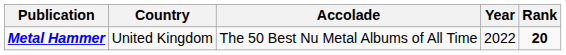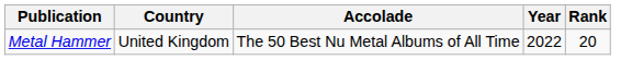row 2 | Publication: bold -> normal
row 2 | Rank: bold -> normal
